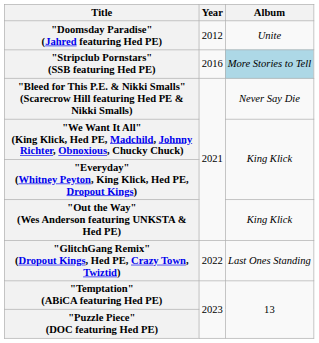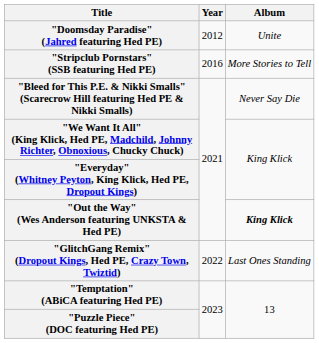"Stripclub Pornstars" (SSB featuring Hed PE) | Album: lightblue background -> no background
"Out the Way" (Wes Anderson featuring UNKSTA & Hed PE) | Album: normal -> bold
